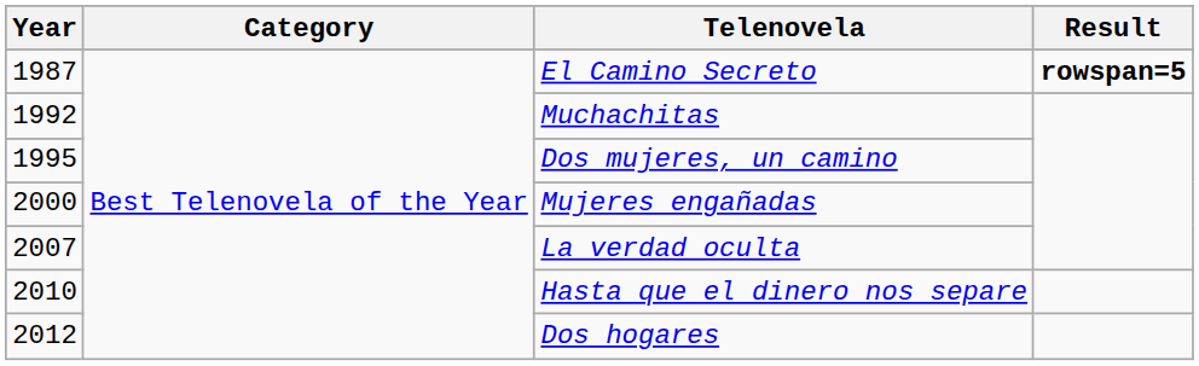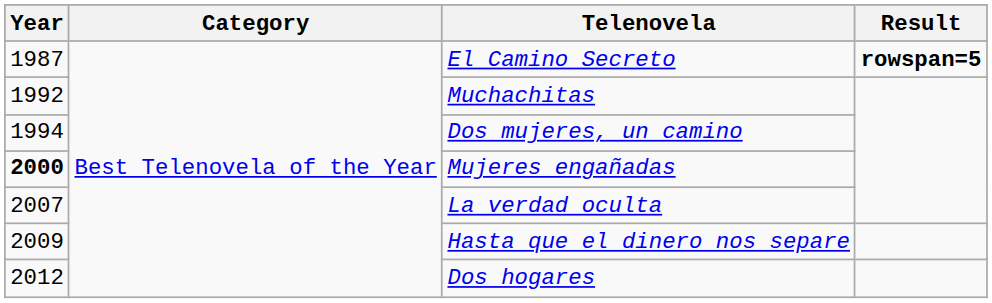Dos mujeres, un camino | Year: 1995 -> 1994
Mujeres engañadas | Year: normal -> bold
Hasta que el dinero nos separe | Year: 2010 -> 2009
